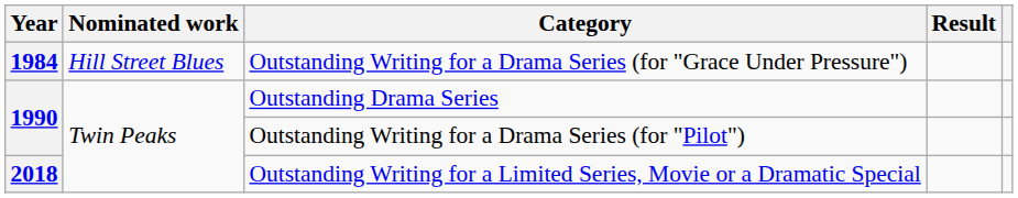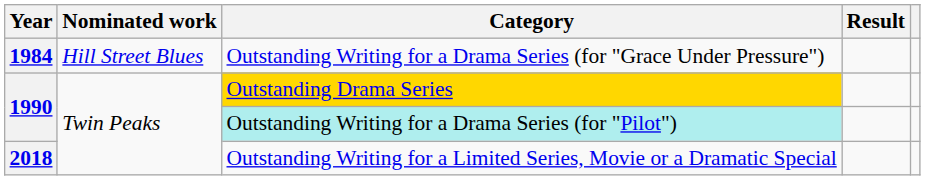Outstanding Drama Series | Category: no background -> gold background
Outstanding Writing for a Drama Series (for "Pilot") | Category: no background -> paleturquoise background
